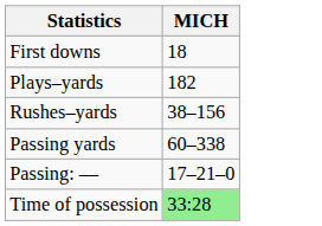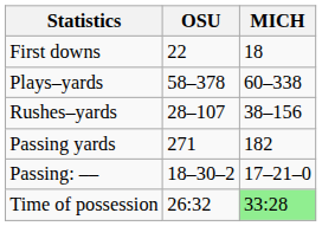+ column: OSU | 22 | 58–378 | 28–107 | 271 | 18–30–2 | 26:32
Plays–yards | MICH: 182 -> 60–338
Passing yards | MICH: 60–338 -> 182
